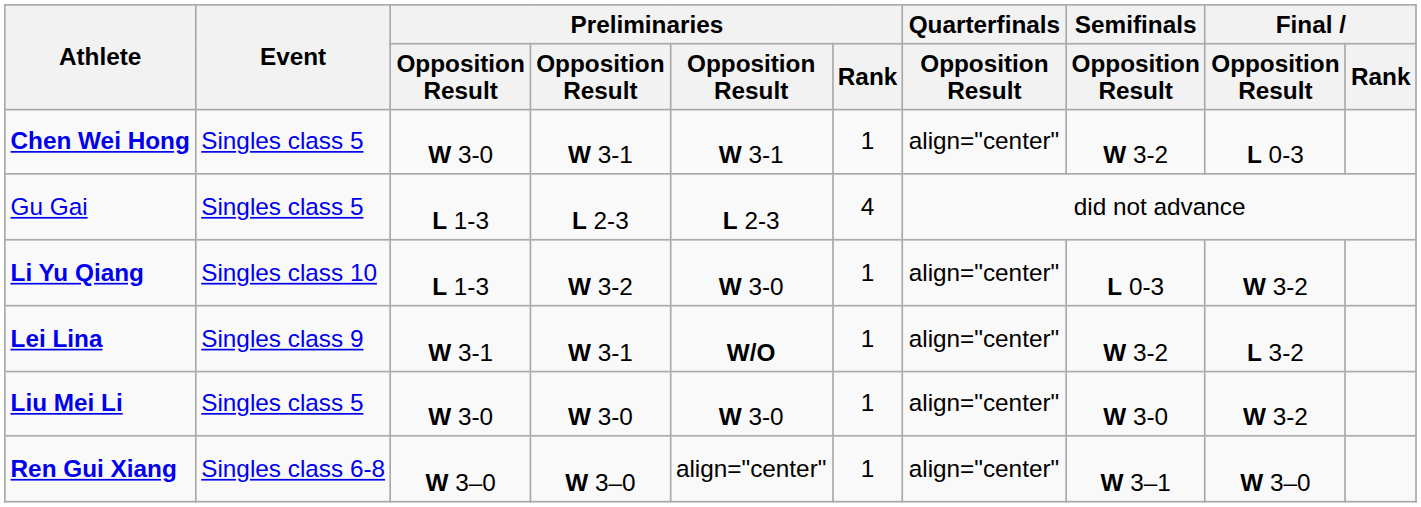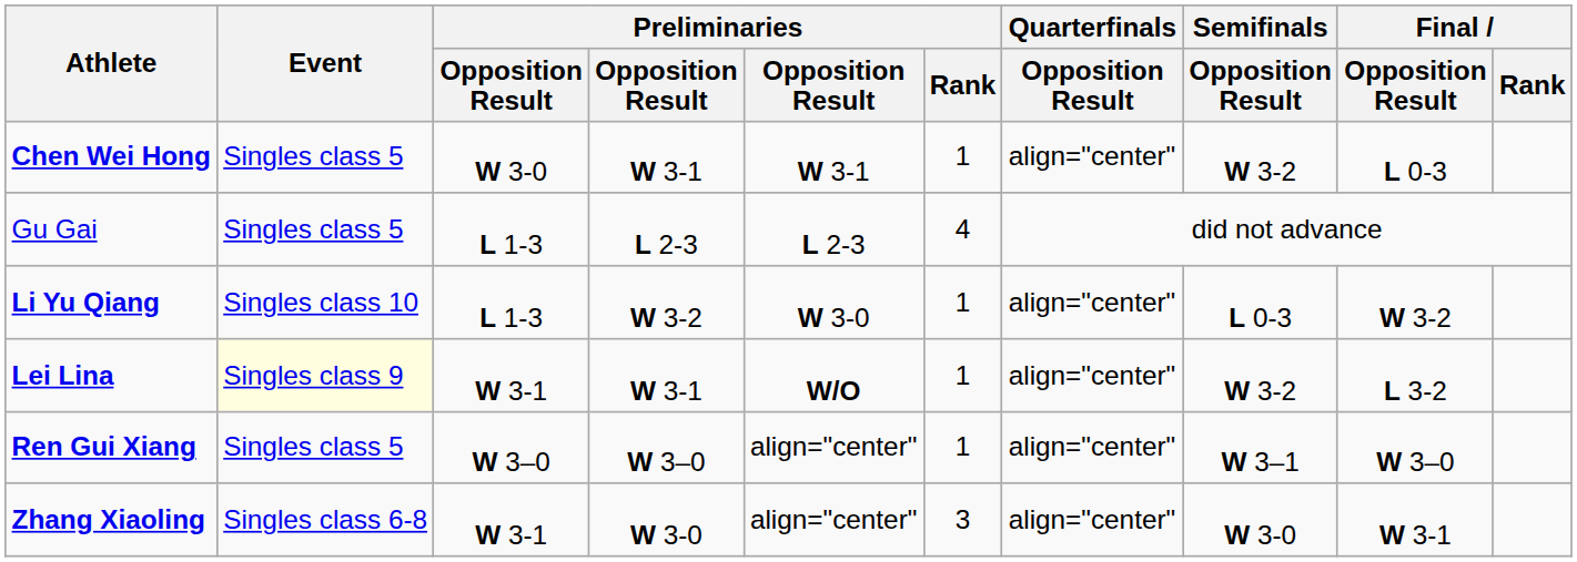Lei Lina | Event: no background -> lightyellow background
- row: Liu Mei Li | Singles class 5 | W 3-0 | W 3-0 | W 3-0 | 1 | align="center" | W 3-0 | W 3-2
Ren Gui Xiang | Event: Singles class 6-8 -> Singles class 5
+ row: Zhang Xiaoling | Singles class 6-8 | W 3-1 | W 3-0 | align="center" | 3 | align="center" | W 3-0 | W 3-1
